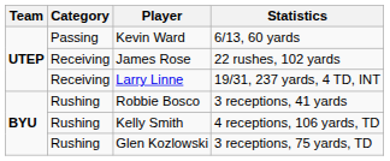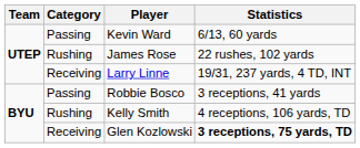James Rose | Category: Receiving -> Rushing
Robbie Bosco | Category: Rushing -> Passing
Glen Kozlowski | Category: Rushing -> Receiving
Glen Kozlowski | Statistics: normal -> bold
